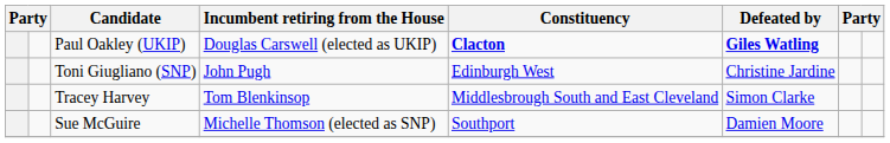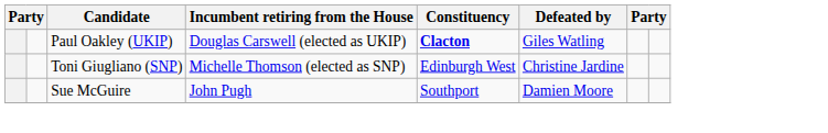Paul Oakley (UKIP) | Defeated by: bold -> normal
Toni Giugliano (SNP) | Incumbent retiring from the House: John Pugh -> Michelle Thomson (elected as SNP)
- row: Tracey Harvey | Tom Blenkinsop | Middlesbrough South and East Cleveland | Simon Clarke
Sue McGuire | Incumbent retiring from the House: Michelle Thomson (elected as SNP) -> John Pugh
